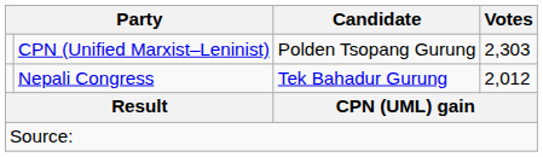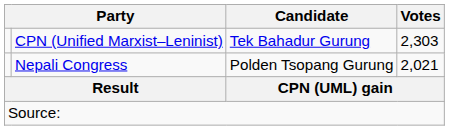CPN (Unified Marxist–Leninist) | Candidate: Polden Tsopang Gurung -> Tek Bahadur Gurung
Nepali Congress | Candidate: Tek Bahadur Gurung -> Polden Tsopang Gurung
Nepali Congress | Votes: 2,012 -> 2,021
